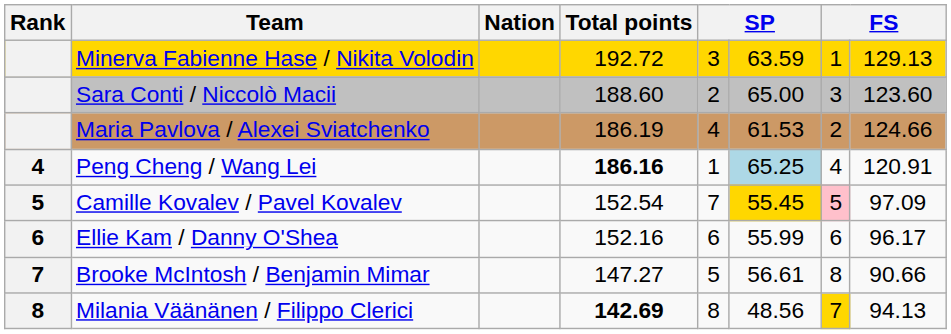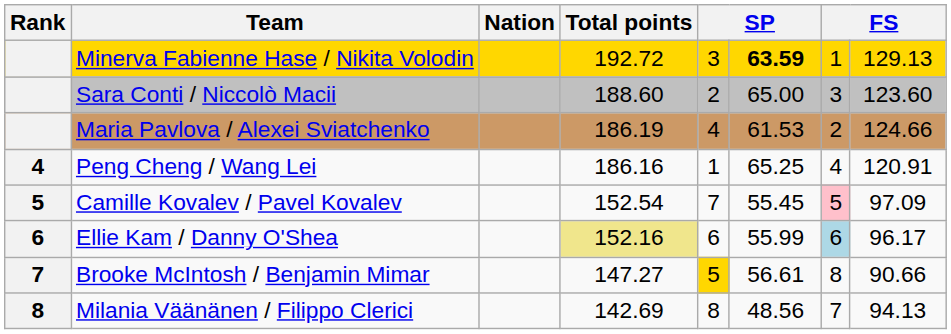Minerva Fabienne Hase / Nikita Volodin | column 6: normal -> bold
Peng Cheng / Wang Lei | Total points: bold -> normal
Peng Cheng / Wang Lei | column 6: lightblue background -> no background
Camille Kovalev / Pavel Kovalev | column 6: gold background -> no background
Ellie Kam / Danny O'Shea | Total points: no background -> khaki background
Ellie Kam / Danny O'Shea | column 7: no background -> lightblue background
Brooke McIntosh / Benjamin Mimar | column 5: no background -> gold background
Milania Väänänen / Filippo Clerici | Total points: bold -> normal
Milania Väänänen / Filippo Clerici | column 7: gold background -> no background
